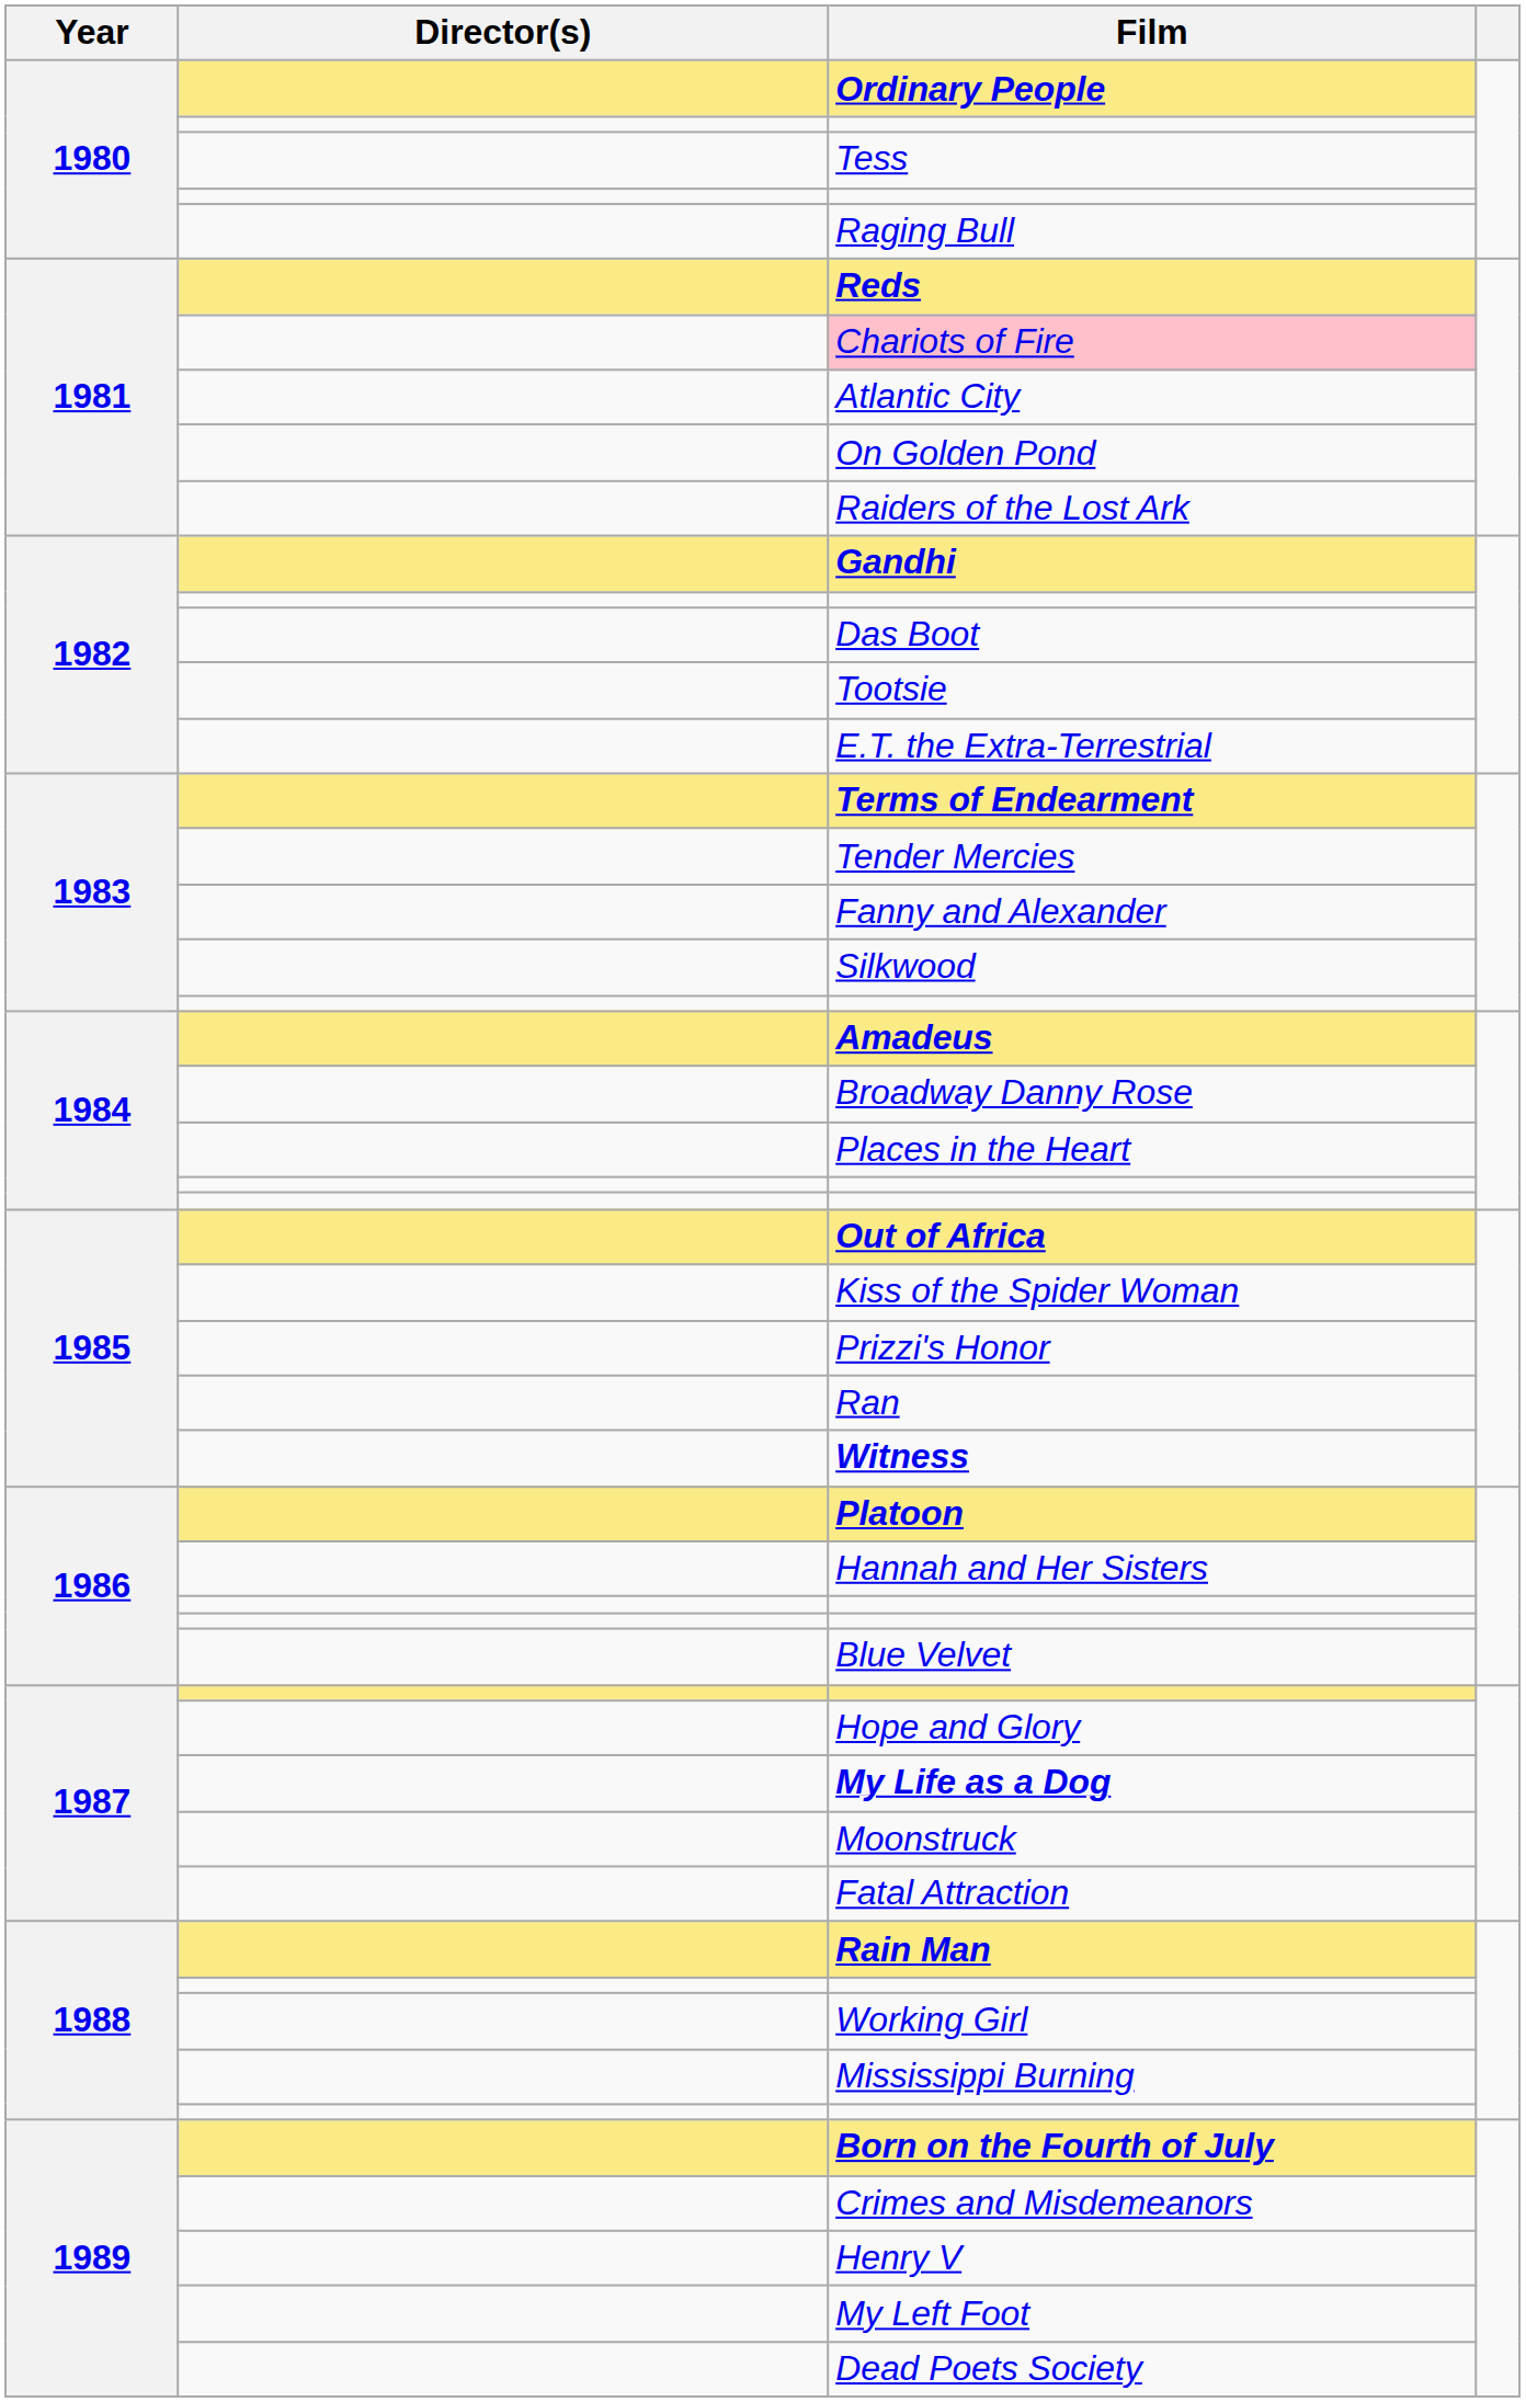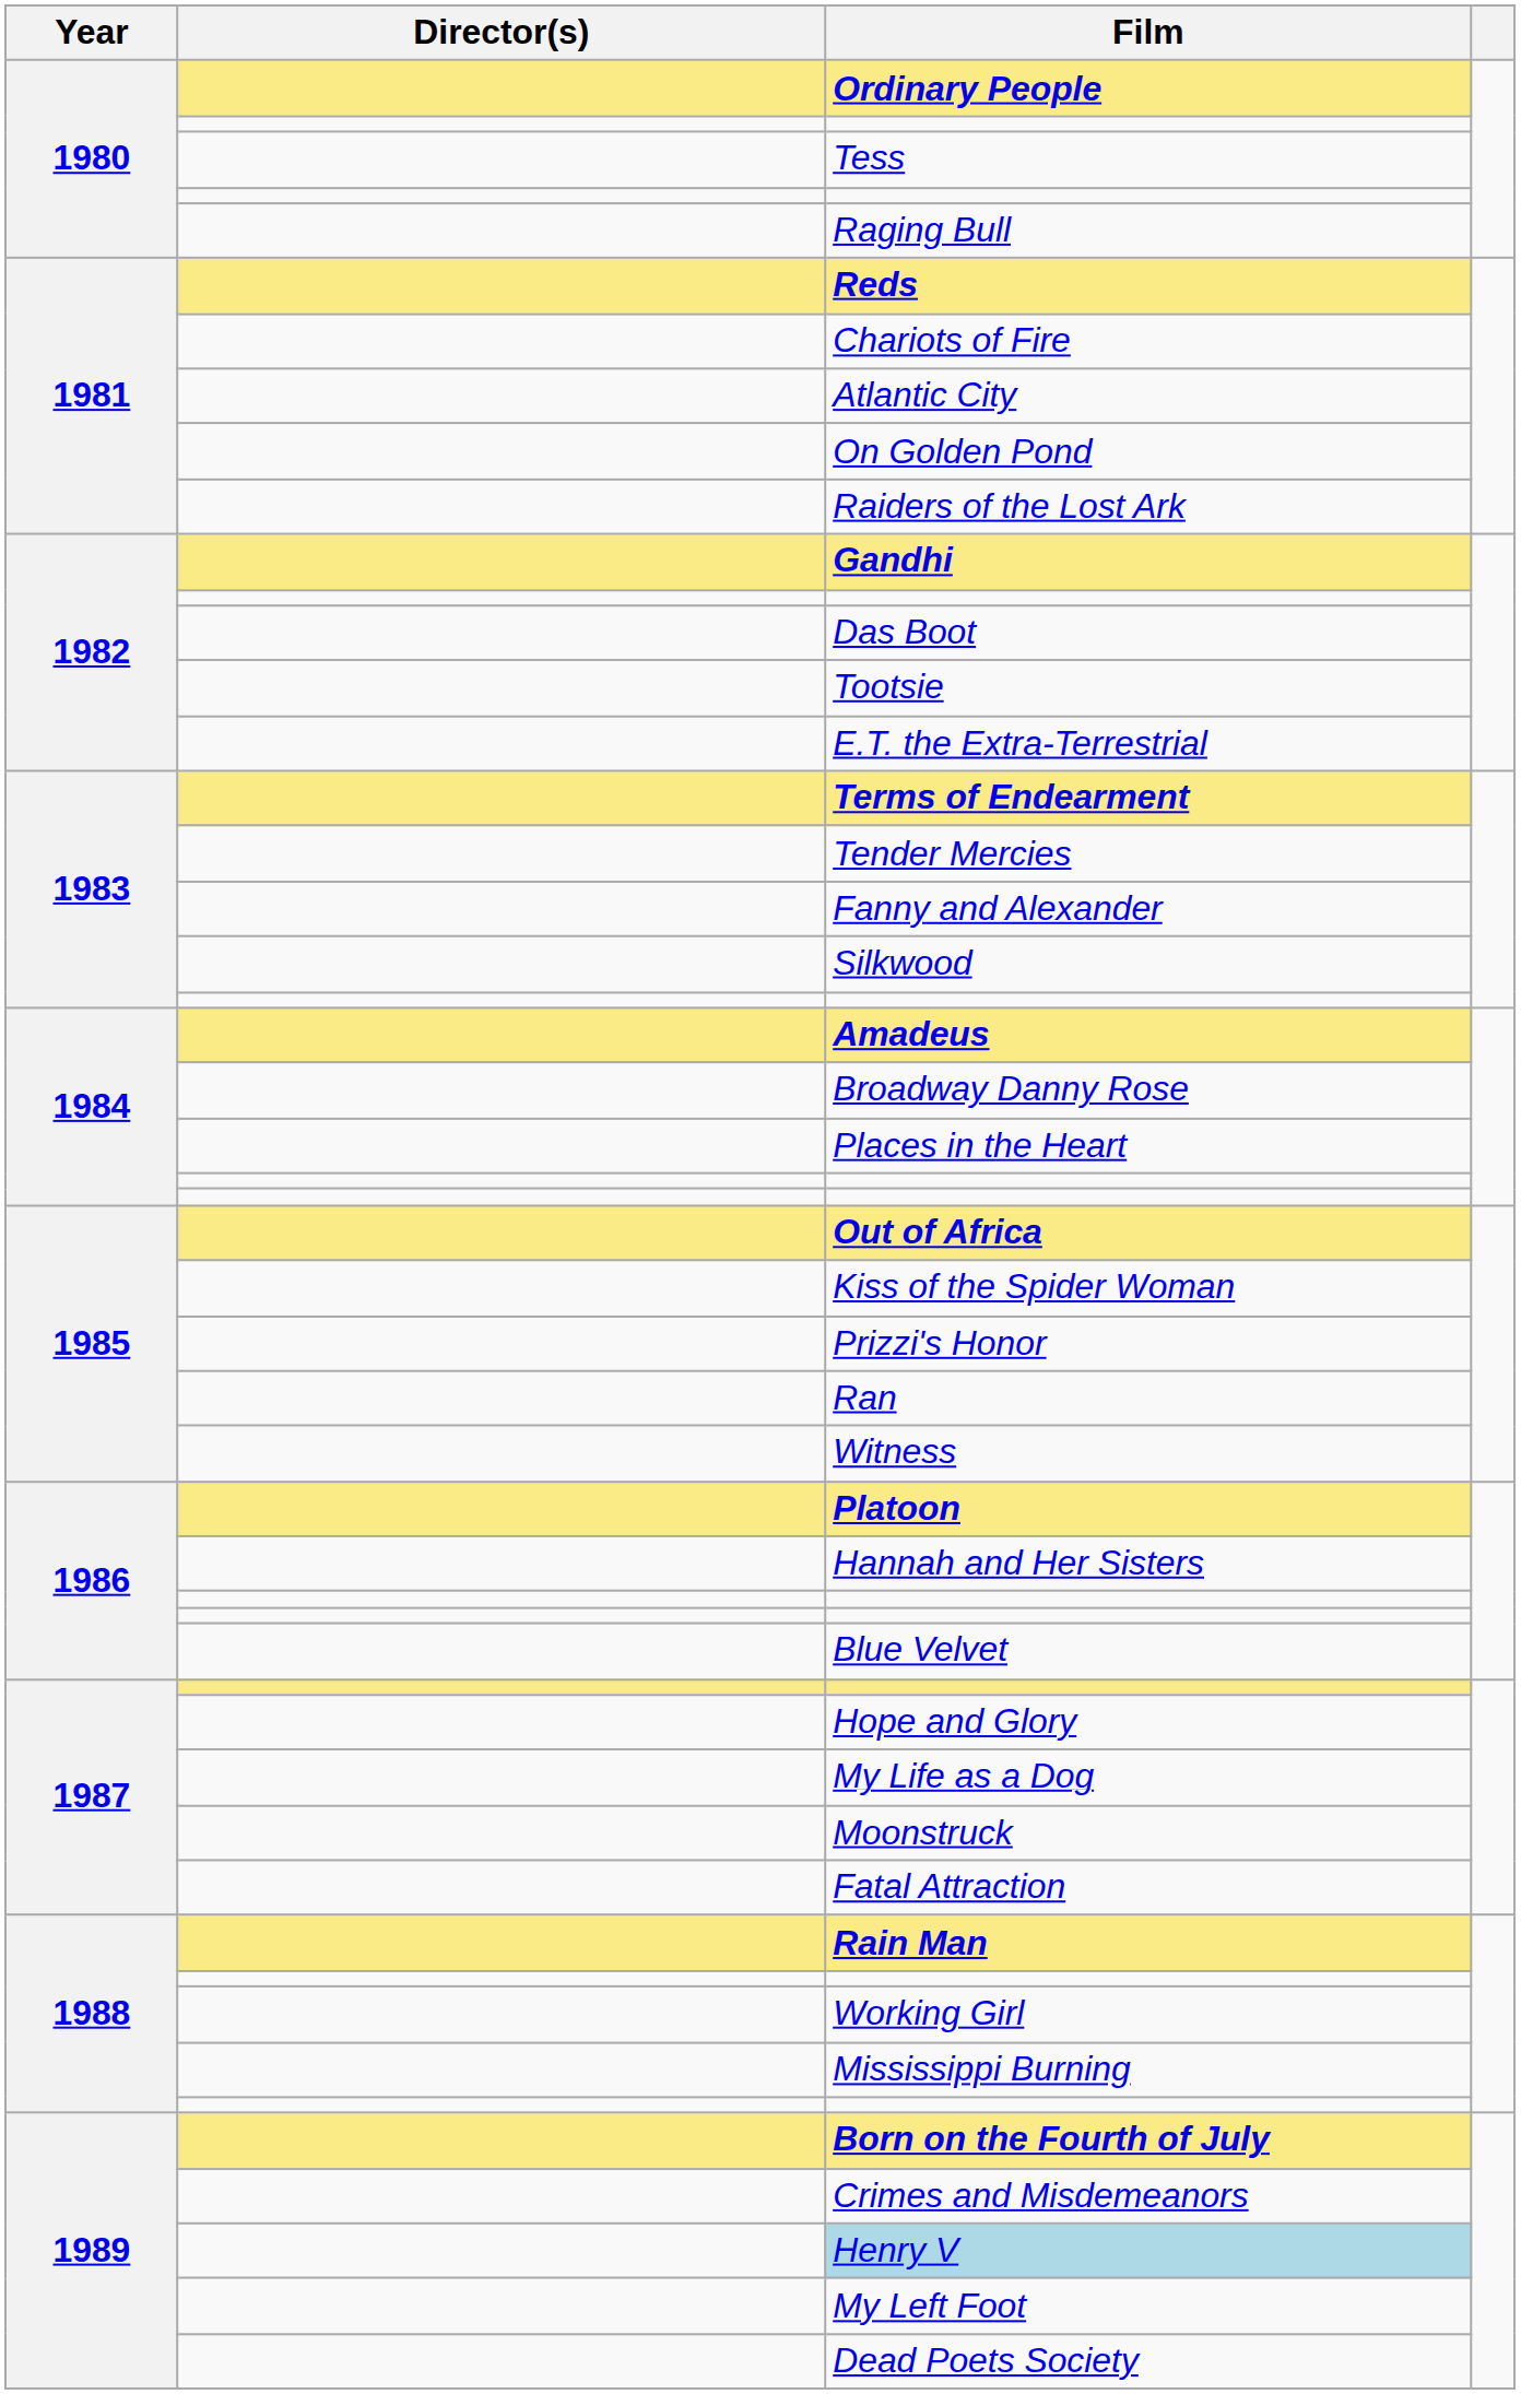Chariots of Fire | Film: pink background -> no background
Witness | Film: bold -> normal
My Life as a Dog | Film: bold -> normal
Henry V | Film: no background -> lightblue background
